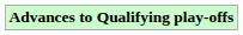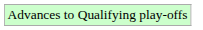row 1 | column 1: bold -> normal
